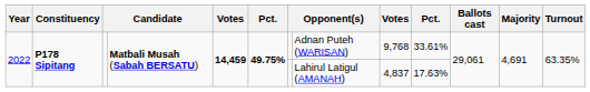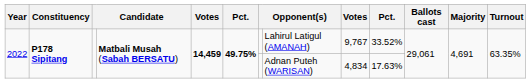row 2 | column 8: Adnan Puteh (WARISAN) -> Lahirul Latigul (AMANAH)
row 2 | column 9: 9,768 -> 9,767
row 2 | column 10: 33.61% -> 33.52%
row 3 | column 8: Lahirul Latigul (AMANAH) -> Adnan Puteh (WARISAN)
row 3 | column 9: 4,837 -> 4,834
